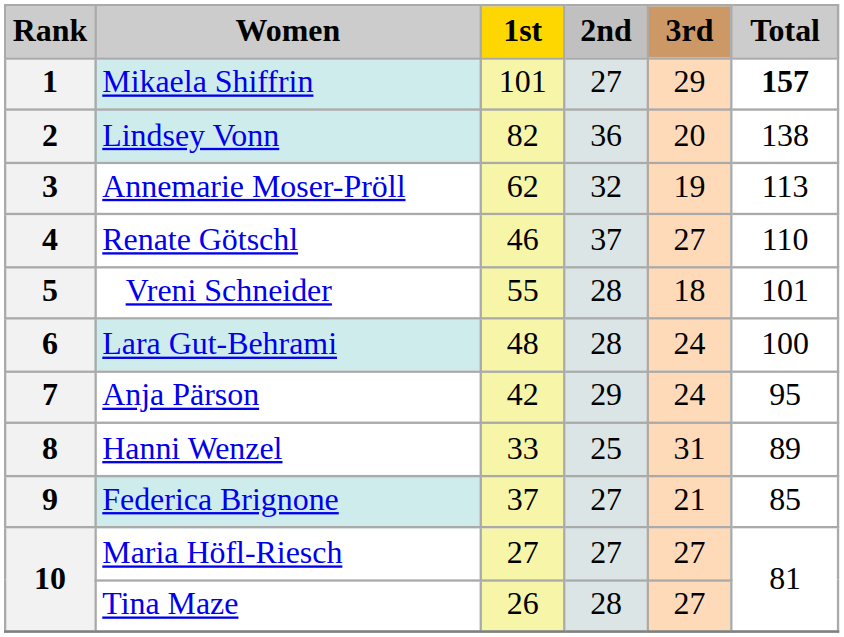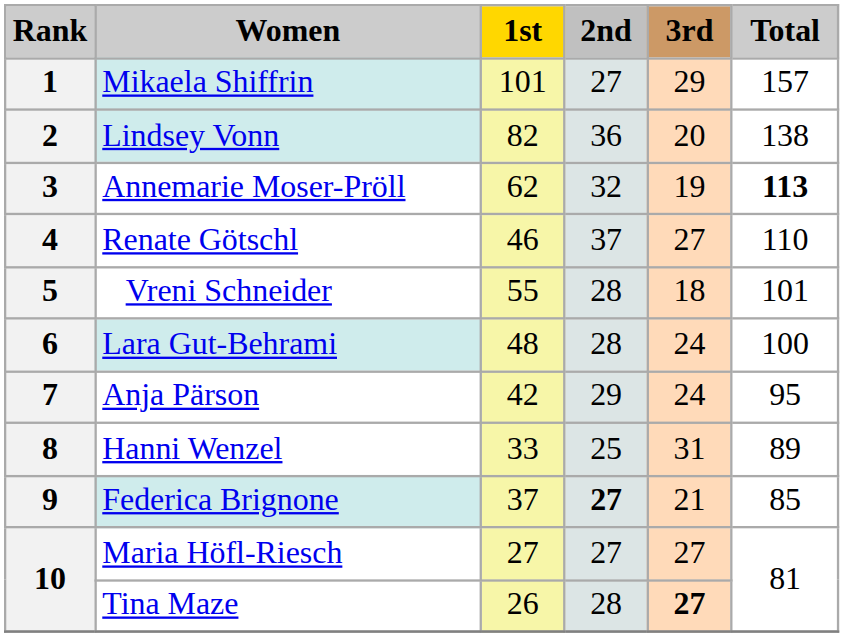1 | Total: bold -> normal
3 | Total: normal -> bold
9 | 2nd: normal -> bold
10 / Tina Maze | 3rd: normal -> bold
